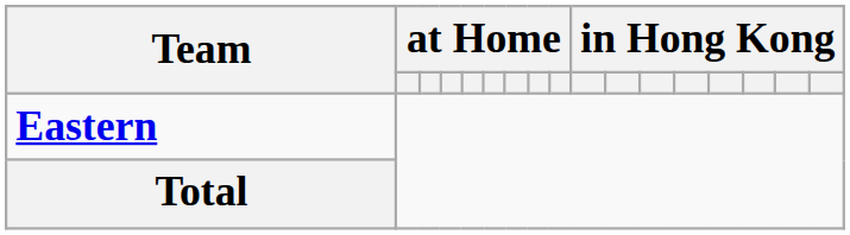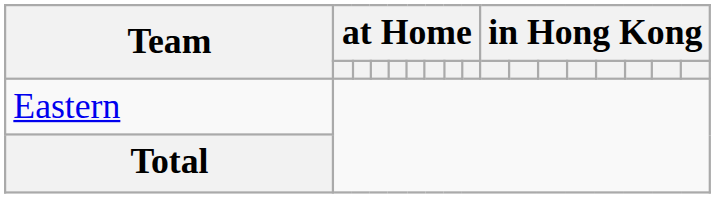Eastern | Team: bold -> normal
